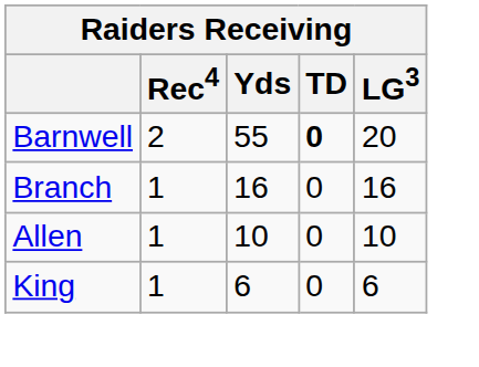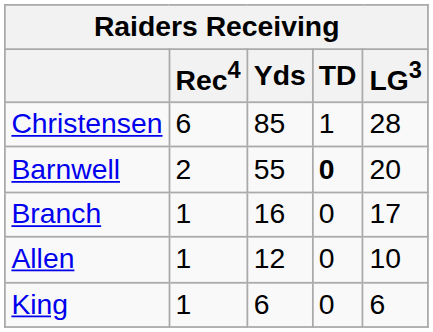+ row: Christensen | 6 | 85 | 1 | 28
Branch | LG3: 16 -> 17
Allen | Yds: 10 -> 12
